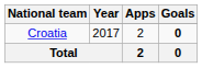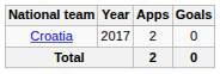2017 | Goals: bold -> normal
